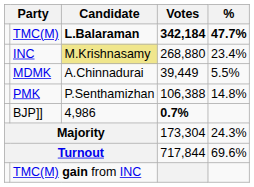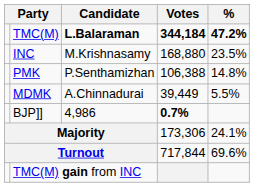TMC(M) | Votes: 342,184 -> 344,184
TMC(M) | %: 47.7% -> 47.2%
INC | Candidate: khaki background -> no background
INC | Votes: 268,880 -> 168,880
INC | %: 23.4% -> 23.5%
rows swapped: PMK <-> MDMK
Majority | Votes: 173,304 -> 173,306
Majority | %: 24.3% -> 24.1%
